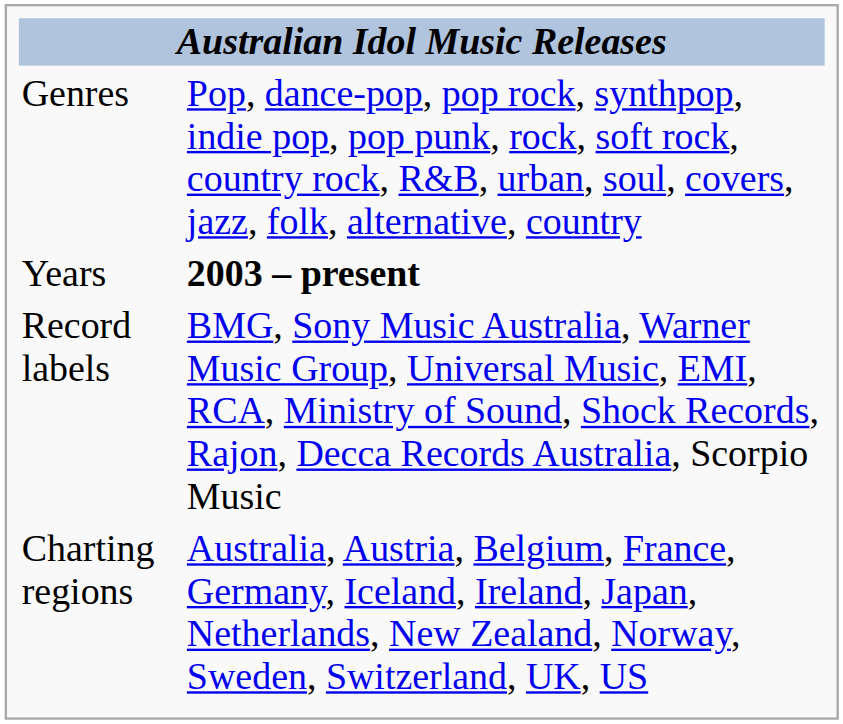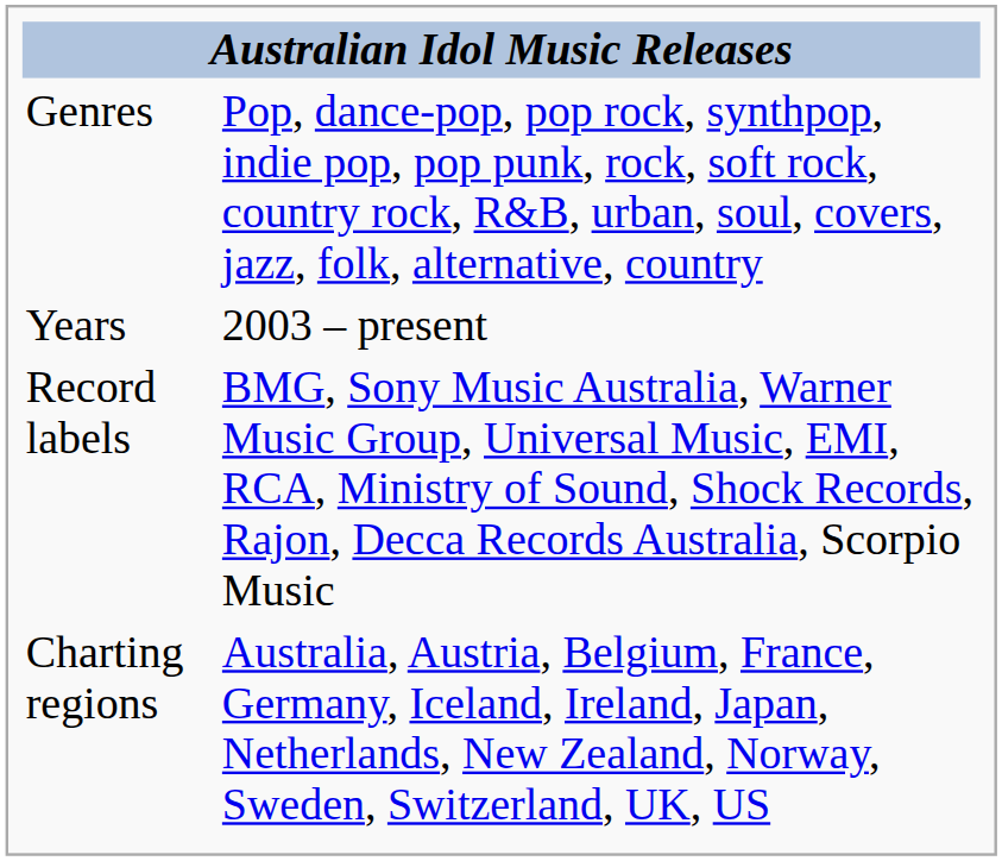Years | column 2: bold -> normal
